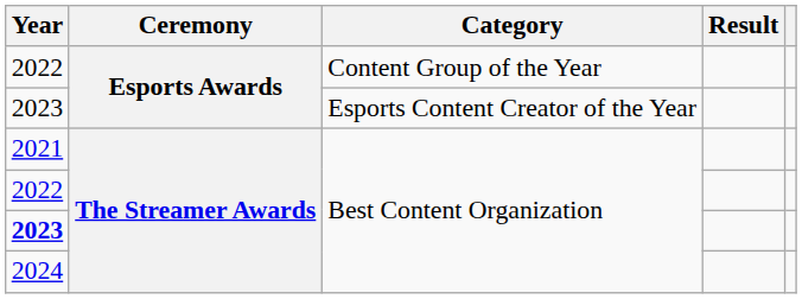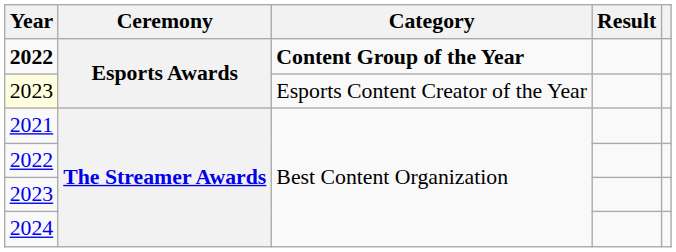2022 / Content Group of the Year | Year: normal -> bold
2022 / Content Group of the Year | Category: normal -> bold
2023 / Esports Content Creator of the Year | Year: no background -> lightyellow background
2023 / Best Content Organization | Year: bold -> normal
